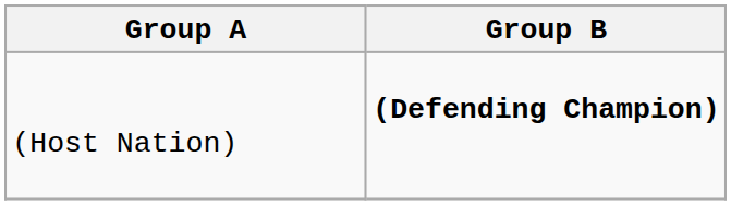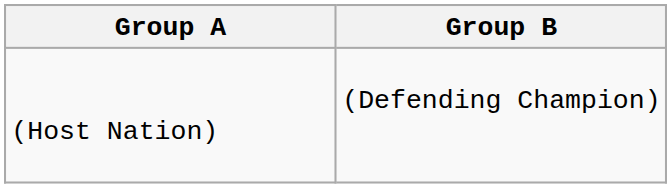(Host Nation) | Group B: bold -> normal
